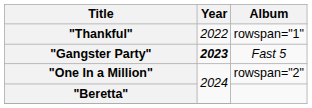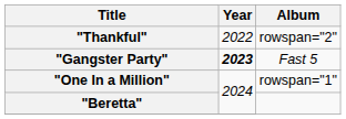"Thankful" | Album: rowspan="1" -> rowspan="2"
"One In a Million" | Album: rowspan="2" -> rowspan="1"
